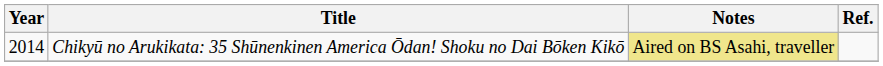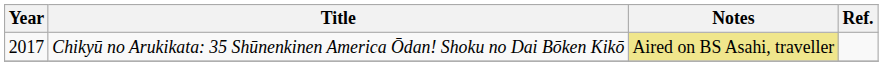row 2 | Year: 2014 -> 2017
